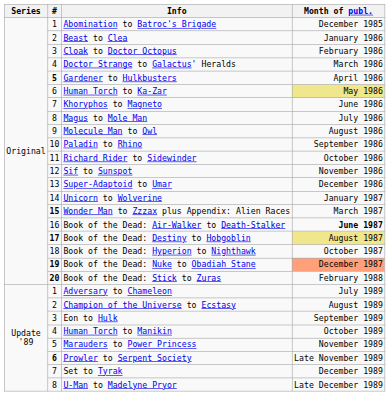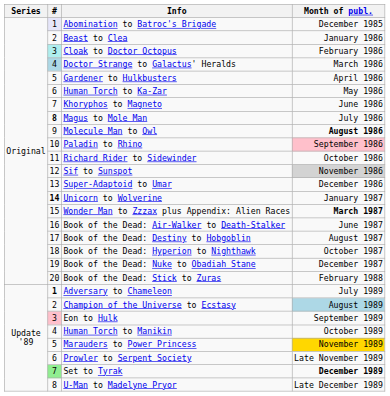Abomination to Batroc's Brigade | #: no background -> lavender background
Cloak to Doctor Octopus | #: no background -> paleturquoise background
Doctor Strange to Galactus' Heralds | #: no background -> lightblue background
Gardener to Hulkbusters | #: bold -> normal
Human Torch to Ka-Zar | Month of publ.: khaki background -> no background
Magus to Mole Man | #: normal -> bold
Molecule Man to Owl | Month of publ.: normal -> bold
Paladin to Rhino | Month of publ.: no background -> pink background
Sif to Sunspot | Month of publ.: no background -> lightgrey background
Unicorn to Wolverine | #: normal -> bold
Wonder Man to Zzzax plus Appendix: Alien Races | #: bold -> normal
Wonder Man to Zzzax plus Appendix: Alien Races | Month of publ.: normal -> bold
Book of the Dead: Air-Walker to Death-Stalker | Month of publ.: bold -> normal
Book of the Dead: Destiny to Hobgoblin | #: bold -> normal
Book of the Dead: Destiny to Hobgoblin | Month of publ.: khaki background -> no background
Book of the Dead: Nuke to Obadiah Stane | #: bold -> normal
Book of the Dead: Nuke to Obadiah Stane | Month of publ.: lightsalmon background -> no background
Book of the Dead: Stick to Zuras | #: bold -> normal
Adversary to Chameleon | #: normal -> bold
Champion of the Universe to Ecstasy | Month of publ.: no background -> lightblue background
Eon to Hulk | #: no background -> pink background
Marauders to Power Princess | Month of publ.: no background -> gold background
Prowler to Serpent Society | #: bold -> normal
Set to Tyrak | #: no background -> lightgreen background
Set to Tyrak | Month of publ.: normal -> bold
